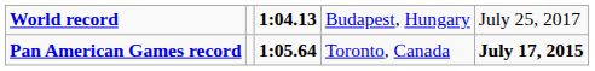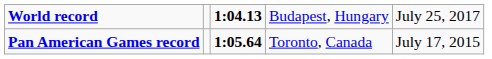Pan American Games record | column 5: bold -> normal
